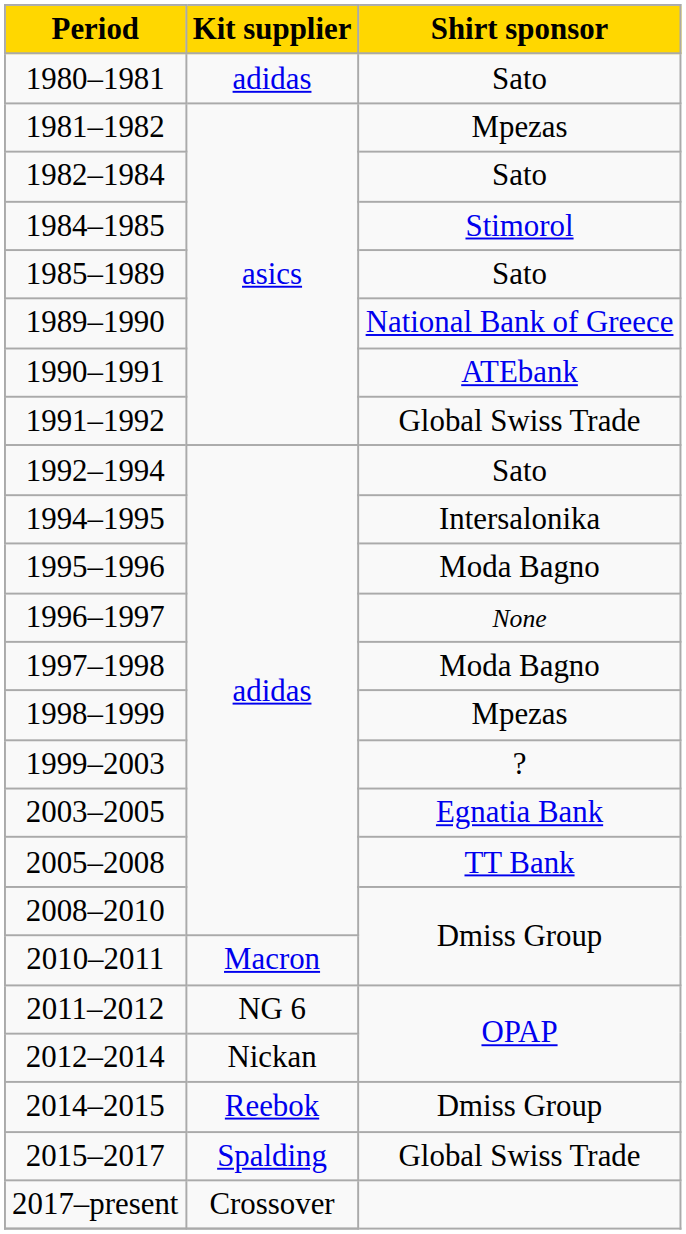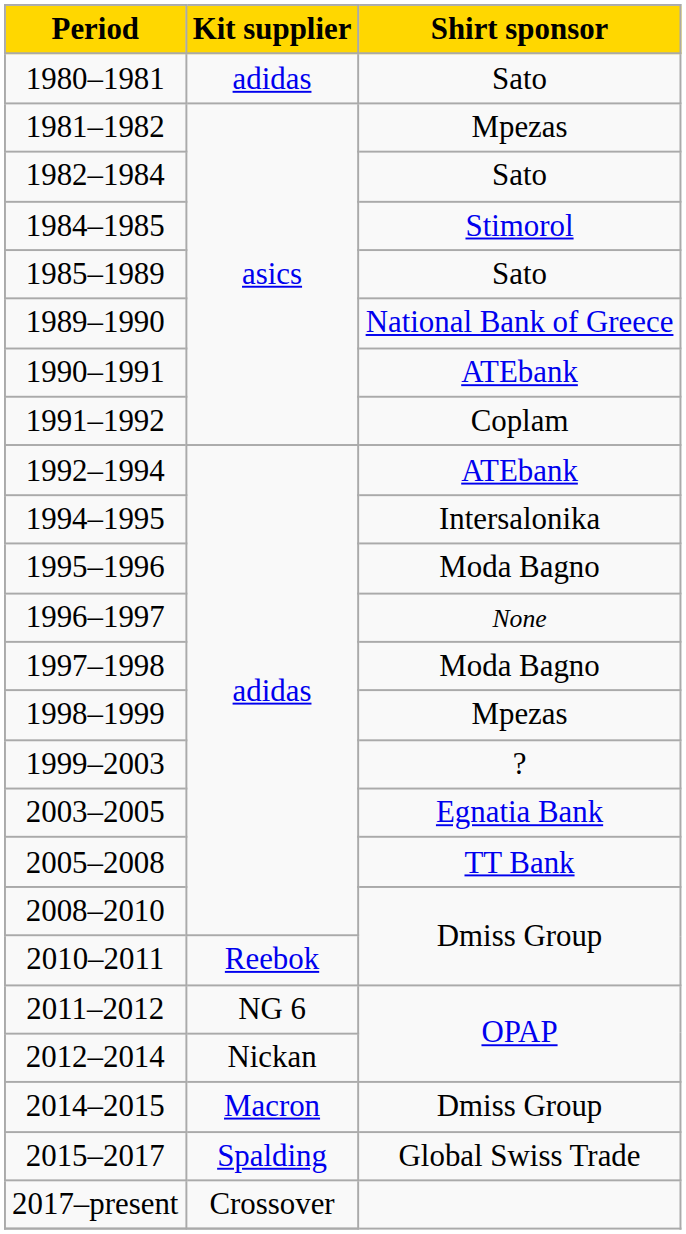1991–1992 | Shirt sponsor: Global Swiss Trade -> Coplam
1992–1994 | Shirt sponsor: Sato -> ATEbank
2010–2011 | Kit supplier: Macron -> Reebok
2014–2015 | Kit supplier: Reebok -> Macron
